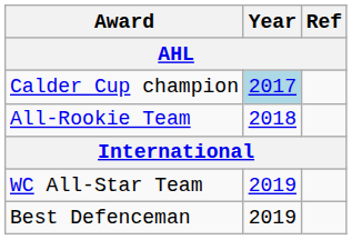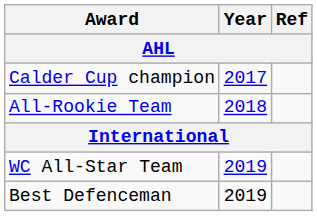Calder Cup champion | Year: lightblue background -> no background
